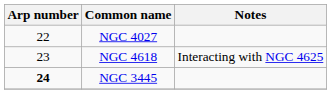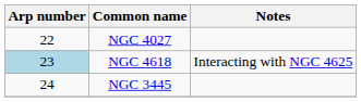NGC 4618 | Arp number: no background -> lightblue background
NGC 3445 | Arp number: bold -> normal
